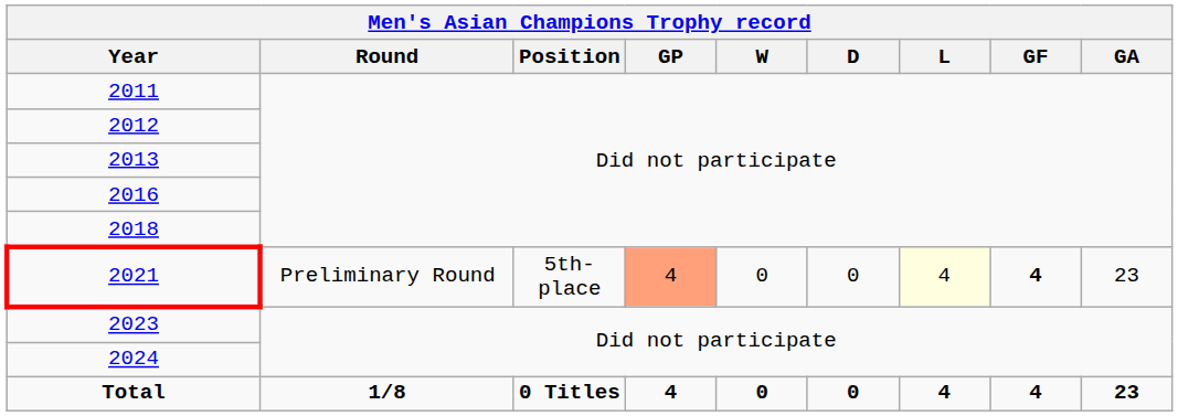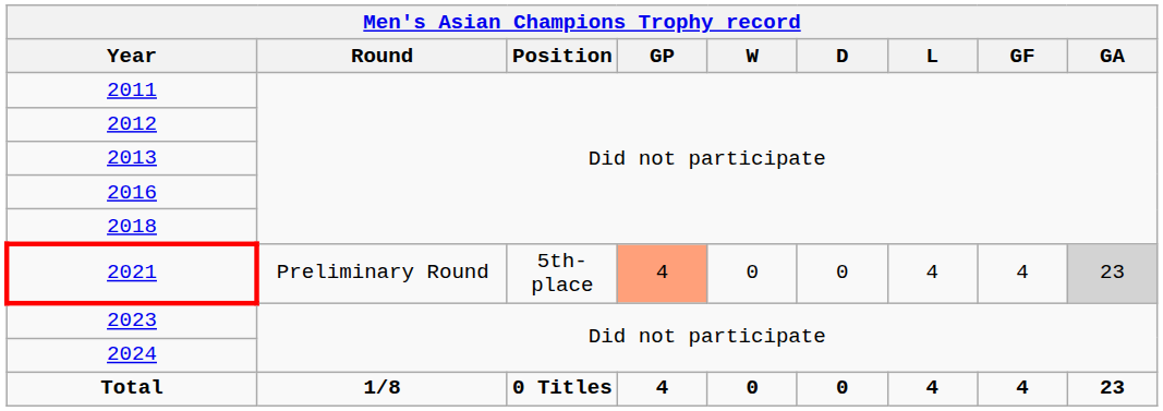2021 | L: lightyellow background -> no background
2021 | GF: bold -> normal
2021 | GA: no background -> lightgrey background
